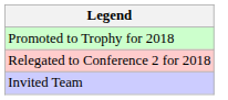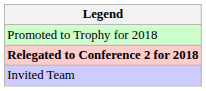row 3 | column 1: normal -> bold
